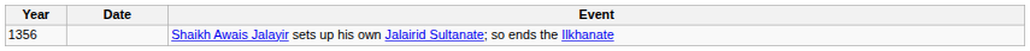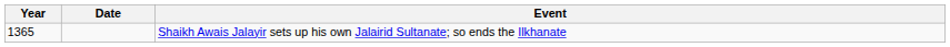row 2 | Year: 1356 -> 1365
